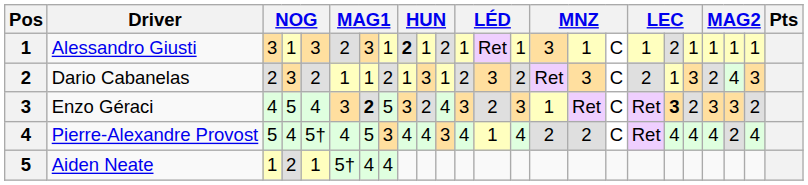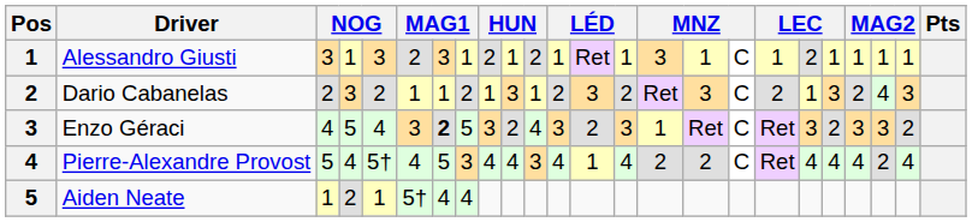Alessandro Giusti | column 9: bold -> normal
Enzo Géraci | column 19: bold -> normal
